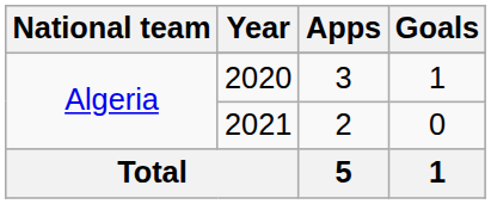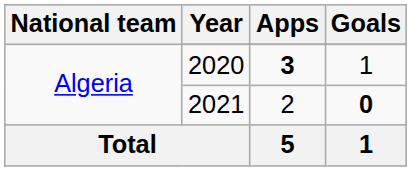2020 | Apps: normal -> bold
2021 | Goals: normal -> bold
